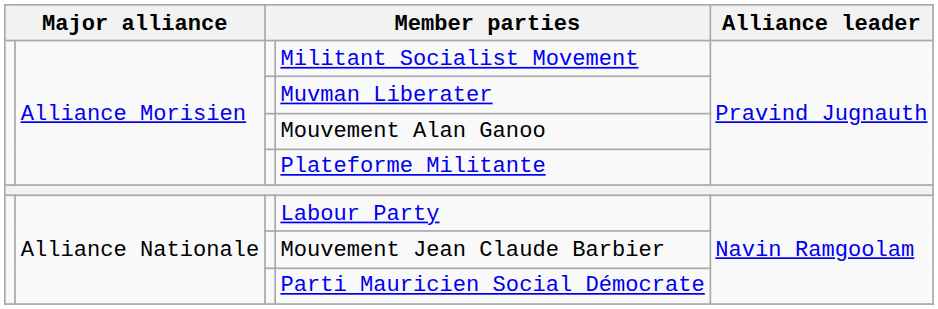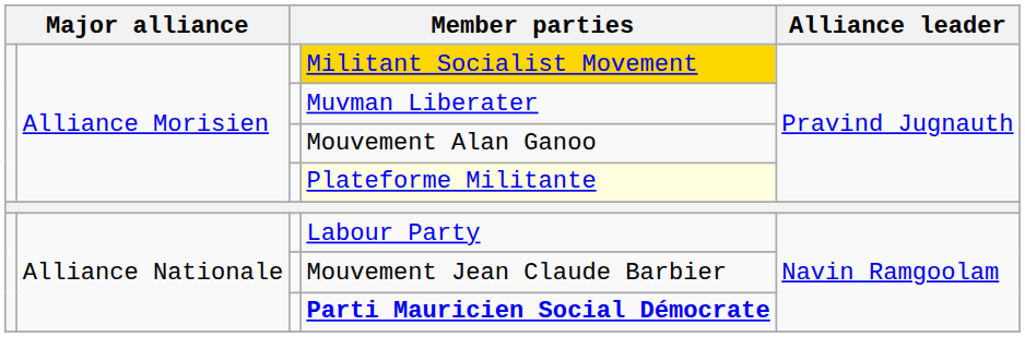Militant Socialist Movement | column 4: no background -> gold background
Plateforme Militante | column 4: no background -> lightyellow background
Parti Mauricien Social Démocrate | column 4: normal -> bold
